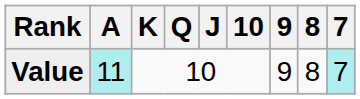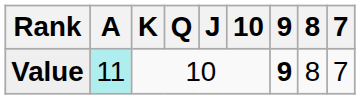Value | 9: normal -> bold
Value | 7: paleturquoise background -> no background
